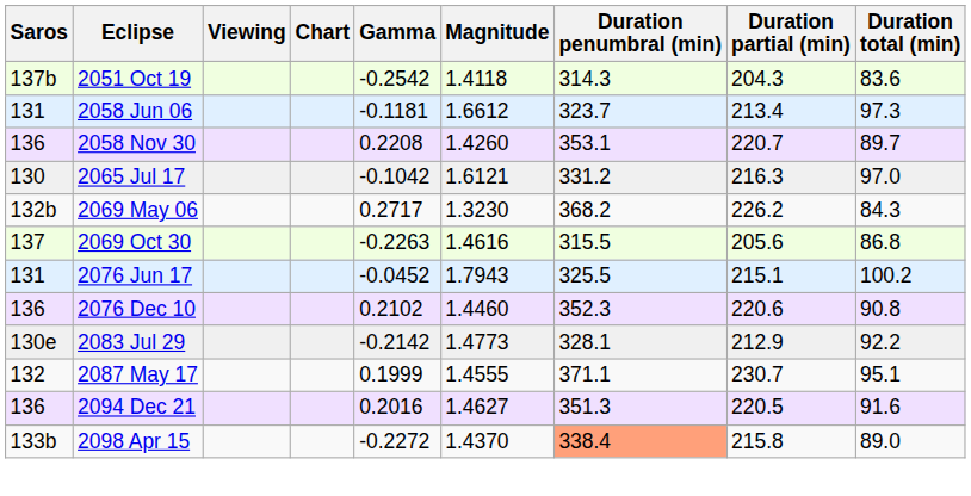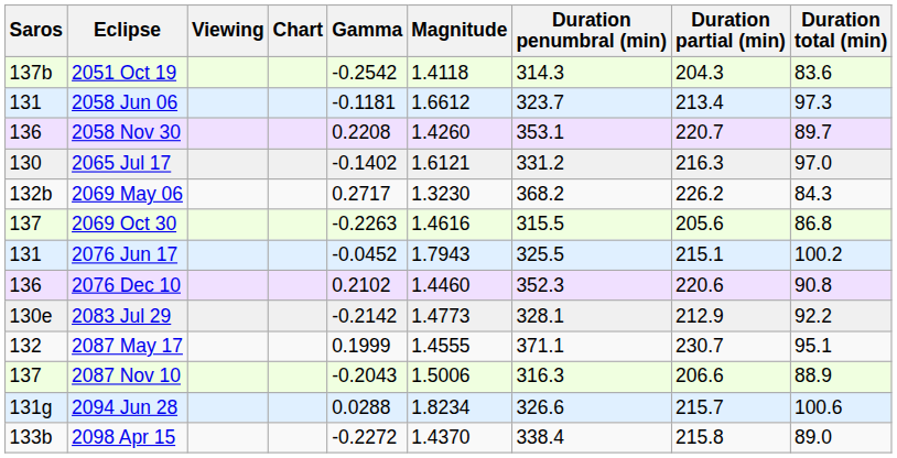2065 Jul 17 | Gamma: -0.1042 -> -0.1402
+ row: 137 | 2087 Nov 10 | -0.2043 | 1.5006 | 316.3 | 206.6 | 88.9
+ row: 131g | 2094 Jun 28 | 0.0288 | 1.8234 | 326.6 | 215.7 | 100.6
- row: 136 | 2094 Dec 21 | 0.2016 | 1.4627 | 351.3 | 220.5 | 91.6
2098 Apr 15 | Duration penumbral (min): lightsalmon background -> no background
